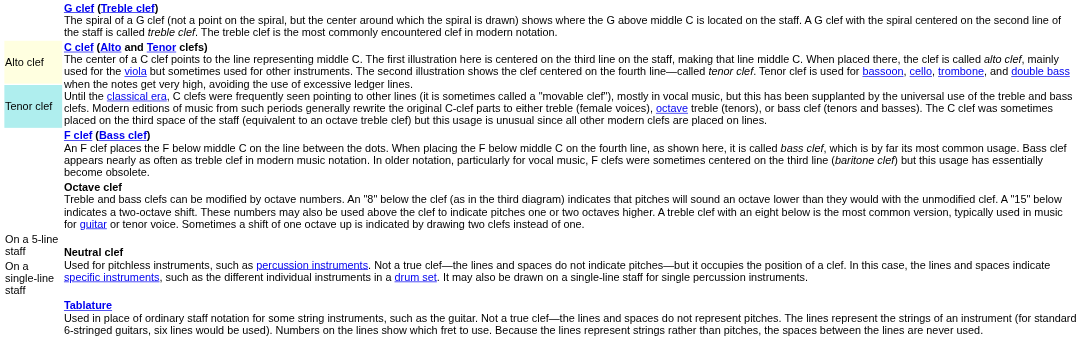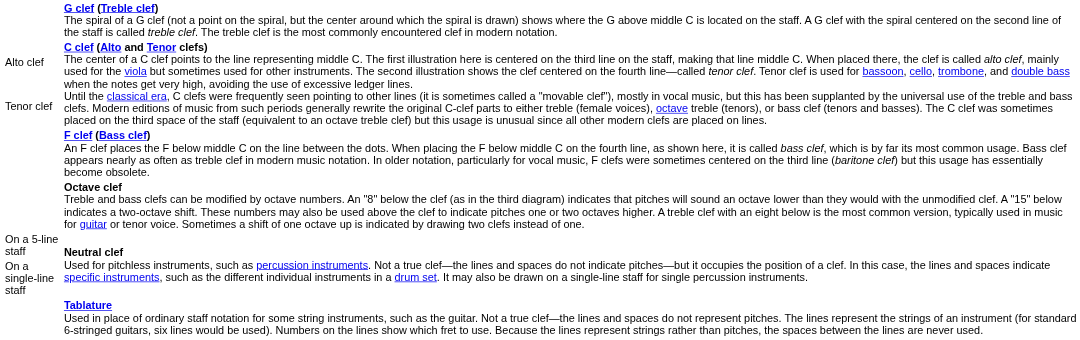row 2 | column 1: lightyellow background -> no background
row 3 | column 1: paleturquoise background -> no background
